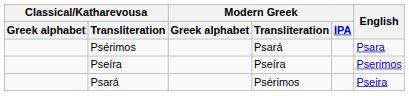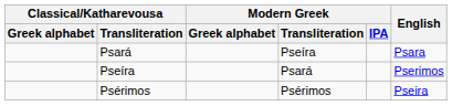row 3 | Classical/Katharevousa / Transliteration: Psérimos -> Psará
row 3 | Modern Greek / Transliteration: Psará -> Pseíra
row 4 | Modern Greek / Transliteration: Pseíra -> Psará
row 5 | Classical/Katharevousa / Transliteration: Psará -> Psérimos
